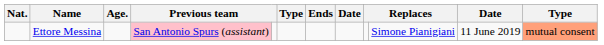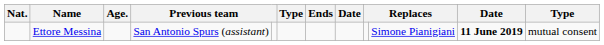Ettore Messina | column 4: pink background -> no background
Ettore Messina | column 11: normal -> bold
Ettore Messina | column 12: lightsalmon background -> no background
